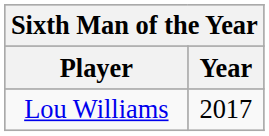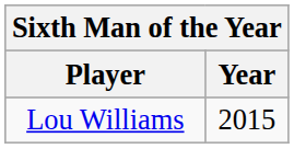Lou Williams | Year: 2017 -> 2015
